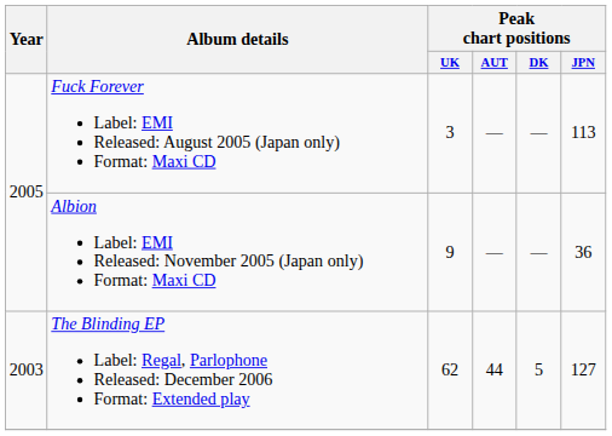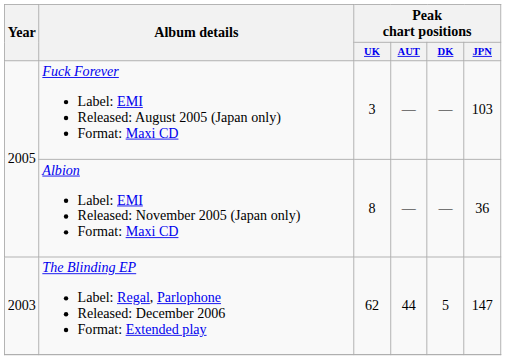row 3 | Peak chart positions / JPN: 113 -> 103
row 4 | Peak chart positions / UK: 9 -> 8
row 5 | Peak chart positions / JPN: 127 -> 147
